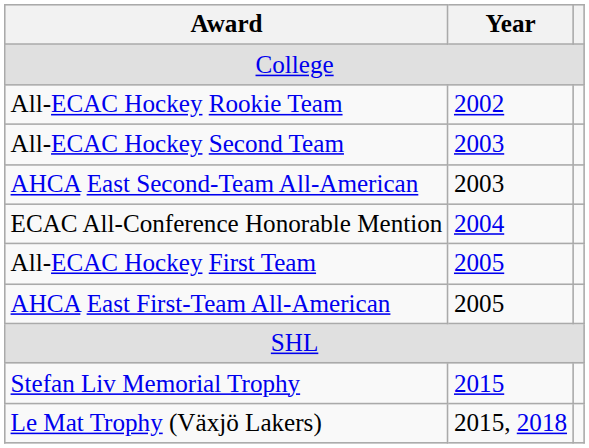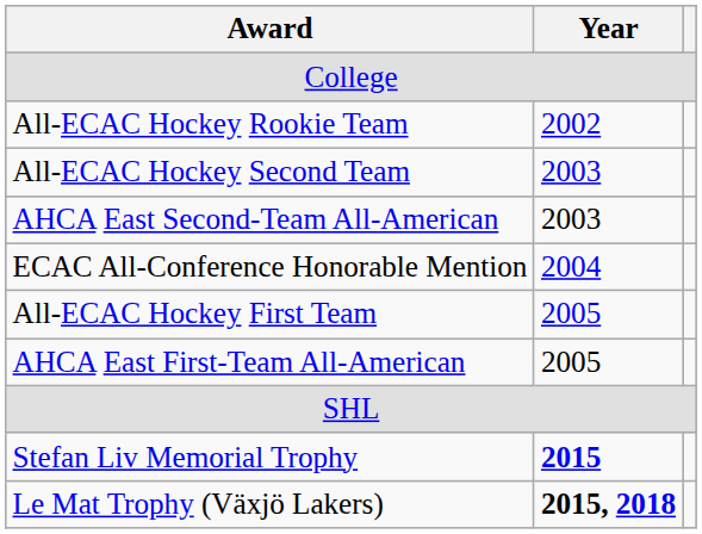Stefan Liv Memorial Trophy | Year: normal -> bold
Le Mat Trophy (Växjö Lakers) | Year: normal -> bold
